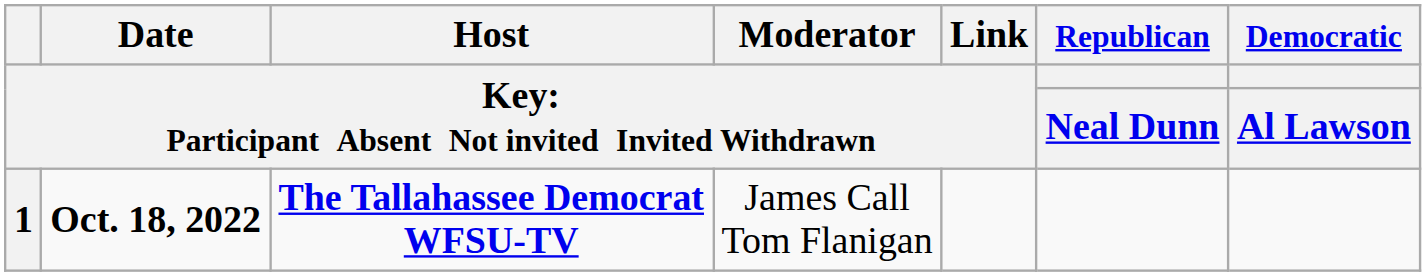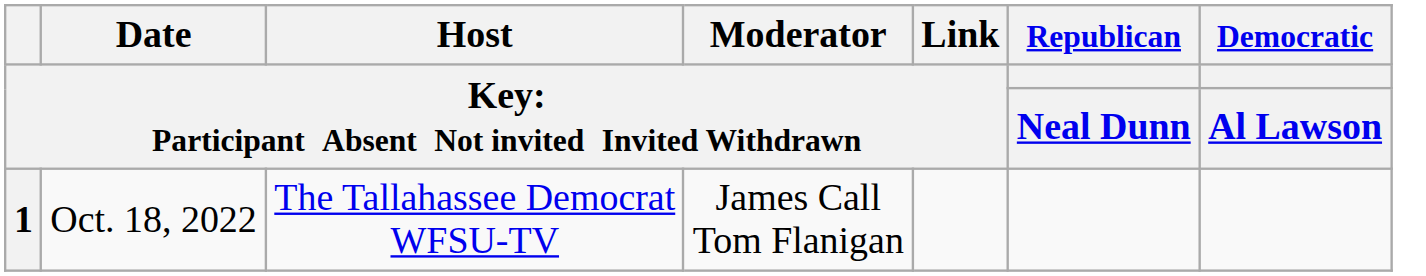1 | column 2: bold -> normal
1 | column 3: bold -> normal
